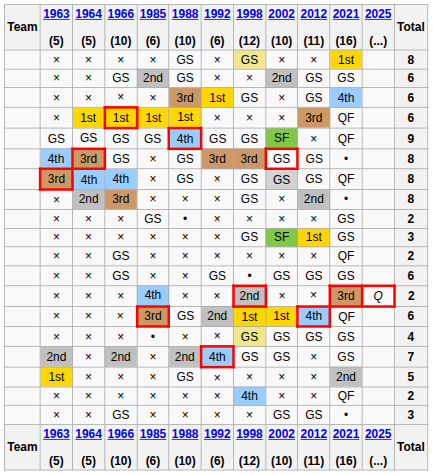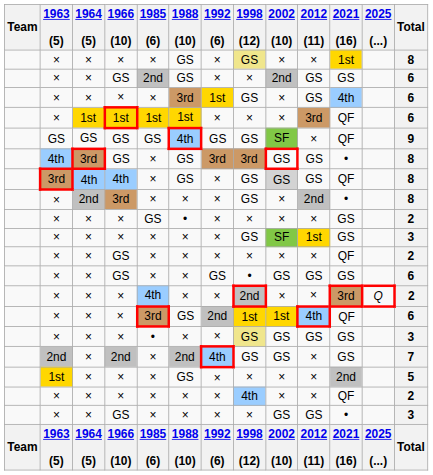row 16 | Total: 4 -> 3
